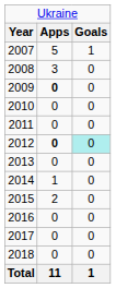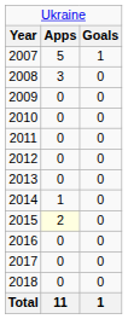2009 | column 2: bold -> normal
2012 | column 2: bold -> normal
2012 | column 3: paleturquoise background -> no background
2015 | column 2: no background -> lightyellow background
